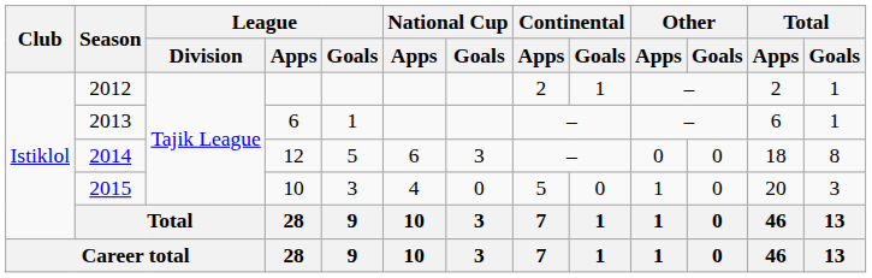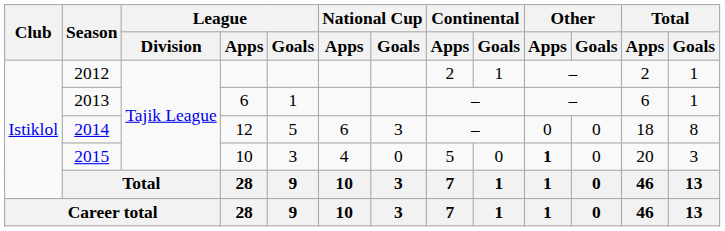2015 | Other / Apps: normal -> bold
